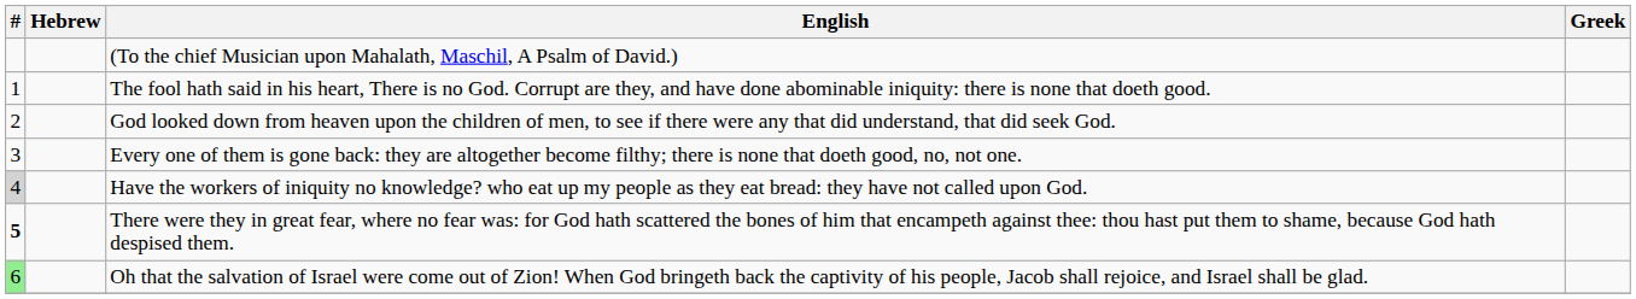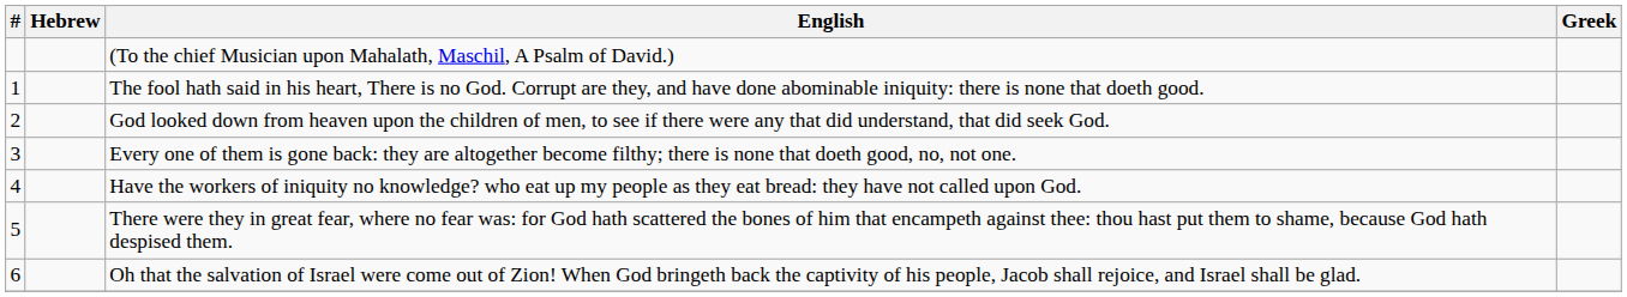row 6 | #: lightgrey background -> no background
row 7 | #: bold -> normal
row 8 | #: lightgreen background -> no background
